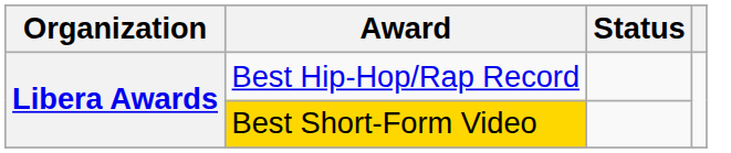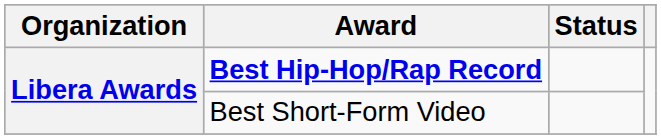Best Hip-Hop/Rap Record | Award: normal -> bold
Best Short-Form Video | Award: gold background -> no background
